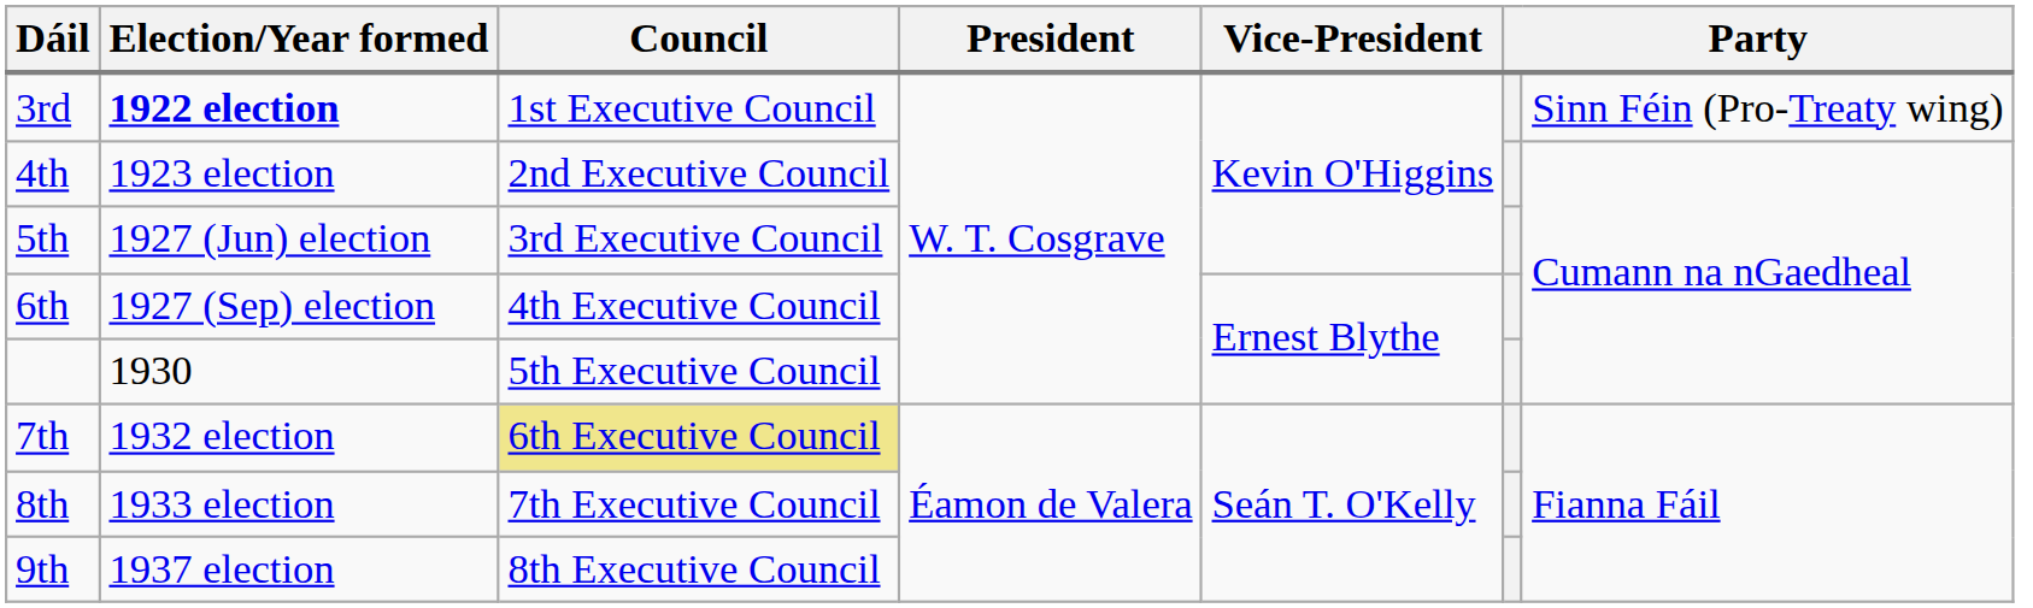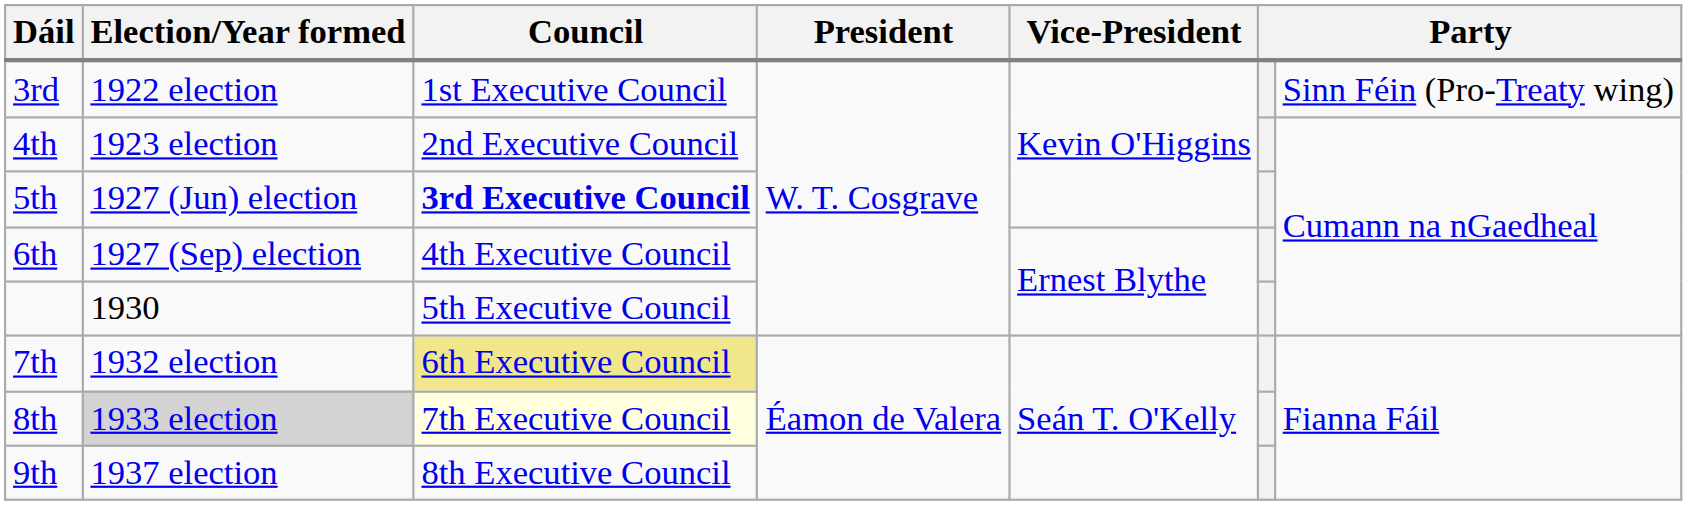3rd | Election/Year formed: bold -> normal
5th | Council: normal -> bold
8th | Election/Year formed: no background -> lightgrey background
8th | Council: no background -> lightyellow background
